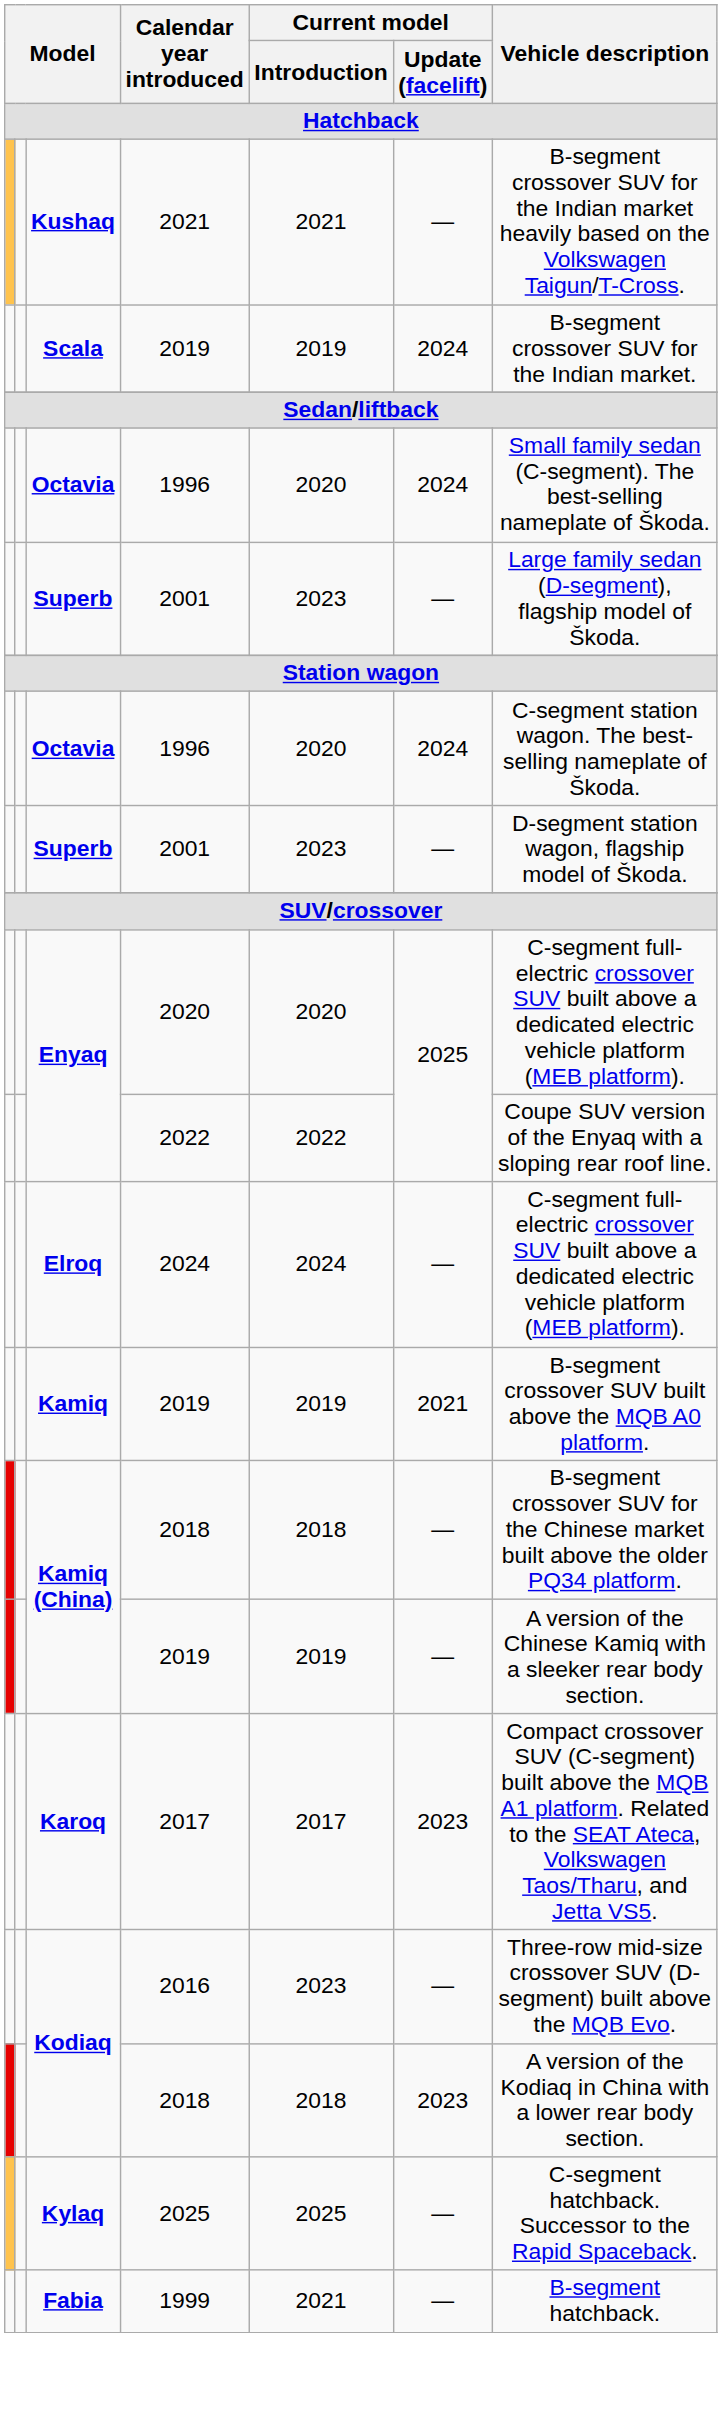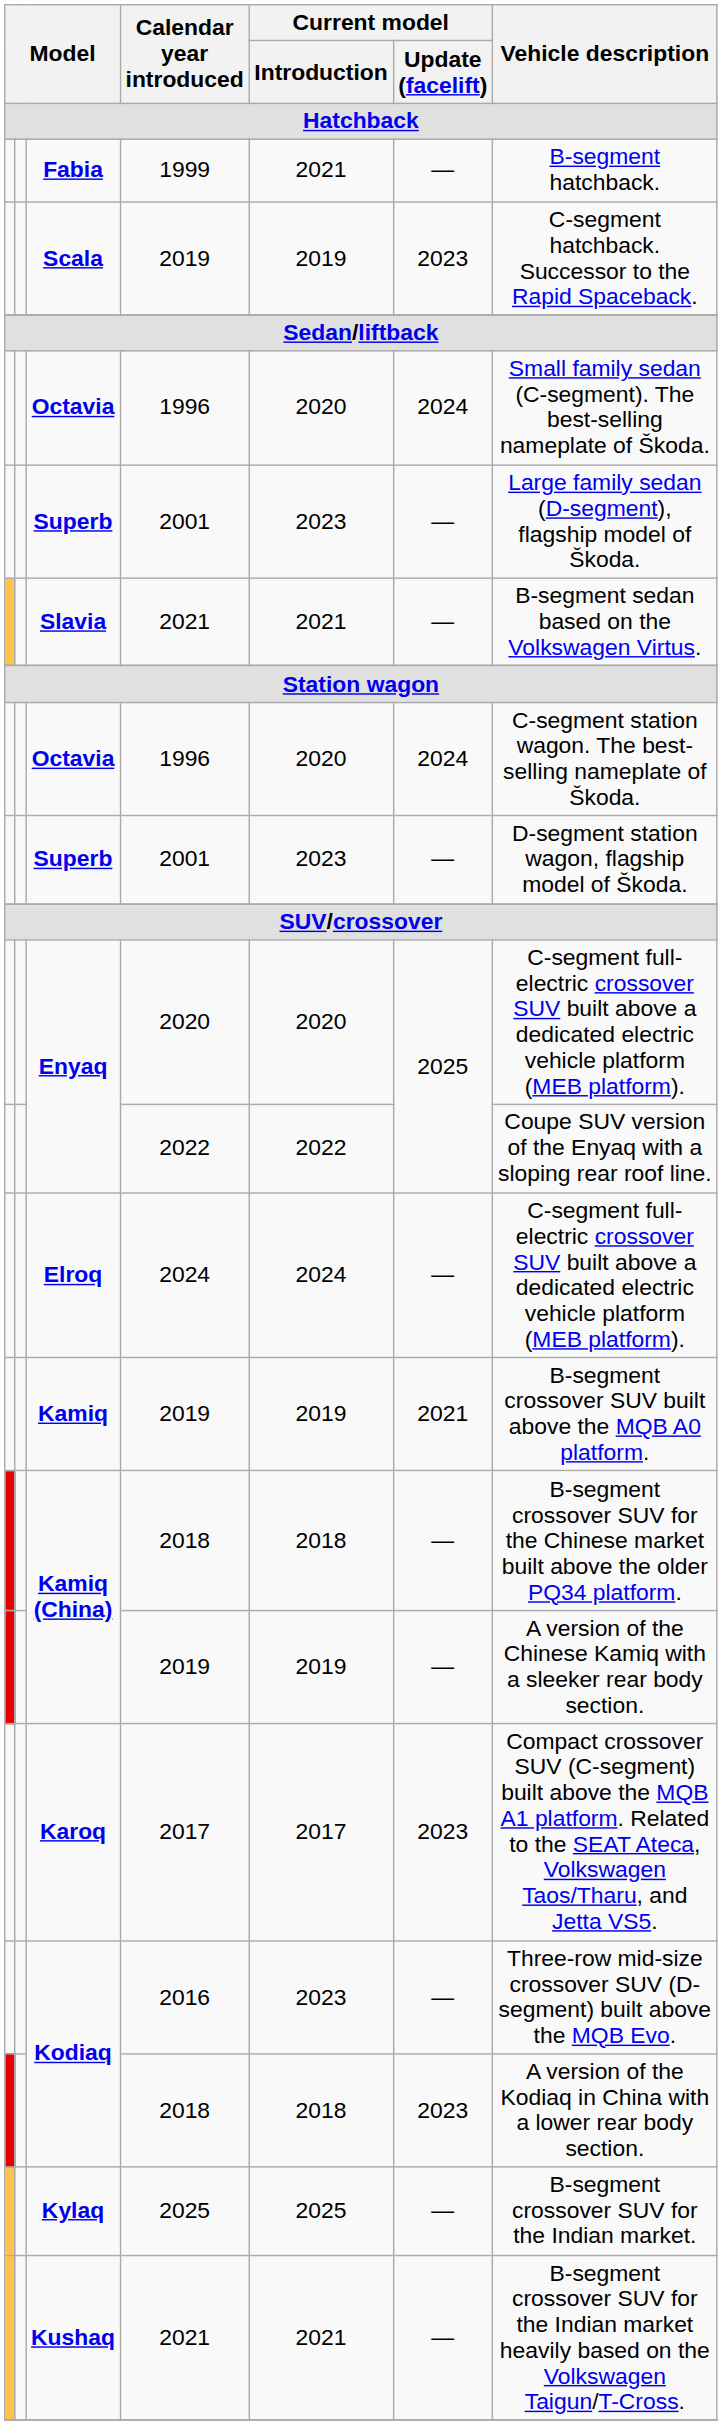rows swapped: Fabia <-> Kushaq
Scala | Current model / Update (facelift): 2024 -> 2023
Scala | Vehicle description: B-segment crossover SUV for the Indian market. -> C-segment hatchback. Successor to the Rapid Spaceback.
+ row: Slavia | 2021 | 2021 | — | B-segment sedan based on the Volkswagen Virtus.
Kylaq | Vehicle description: C-segment hatchback. Successor to the Rapid Spaceback. -> B-segment crossover SUV for the Indian market.
